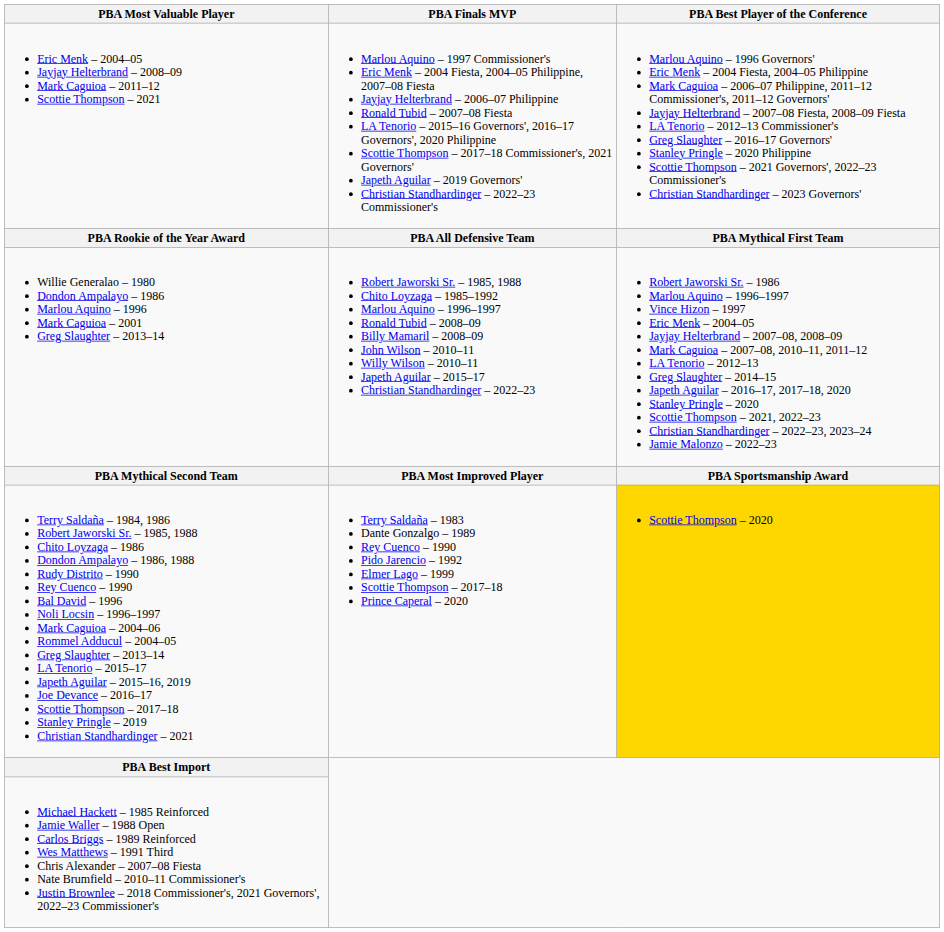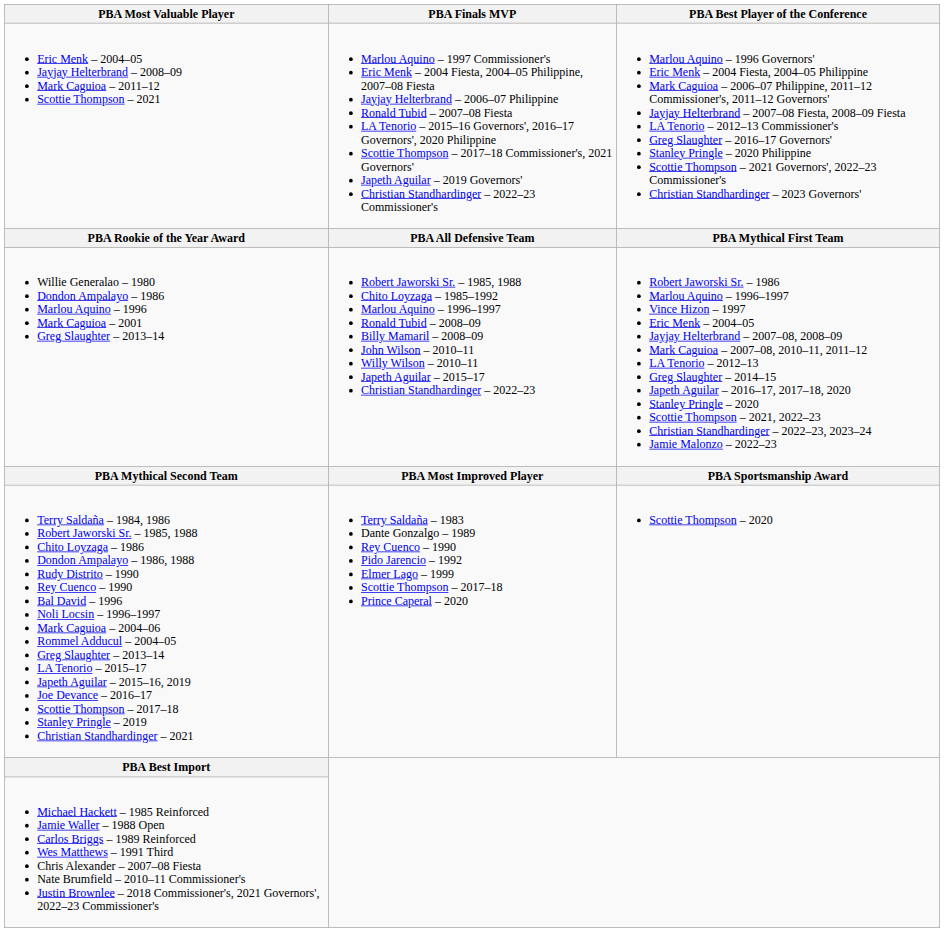row 6 | PBA Best Player of the Conference: gold background -> no background
